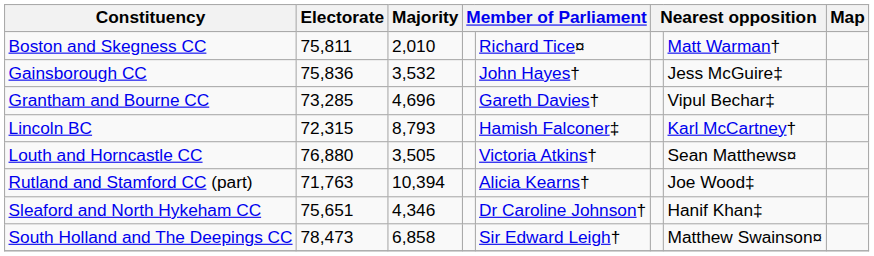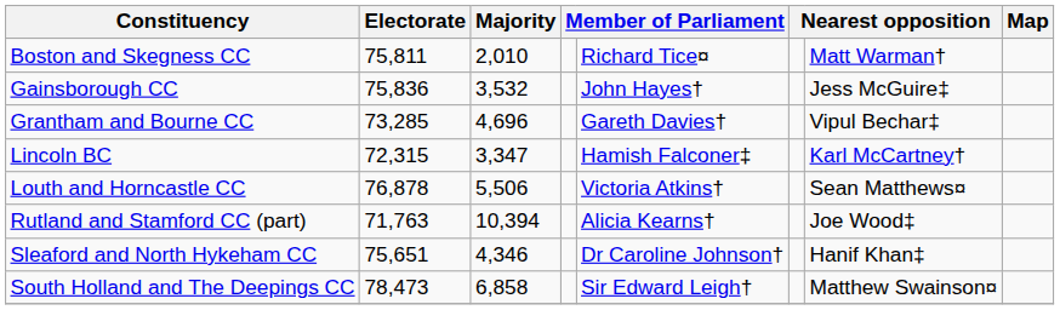Lincoln BC | Majority: 8,793 -> 3,347
Louth and Horncastle CC | Electorate: 76,880 -> 76,878
Louth and Horncastle CC | Majority: 3,505 -> 5,506
